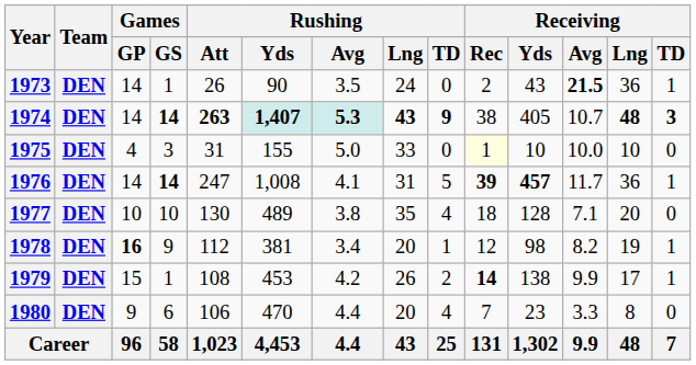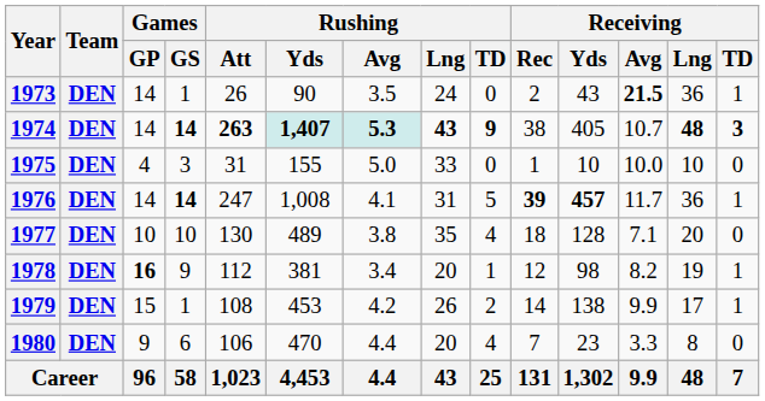1975 | Receiving / Rec: lightyellow background -> no background
1979 | Receiving / Rec: bold -> normal
